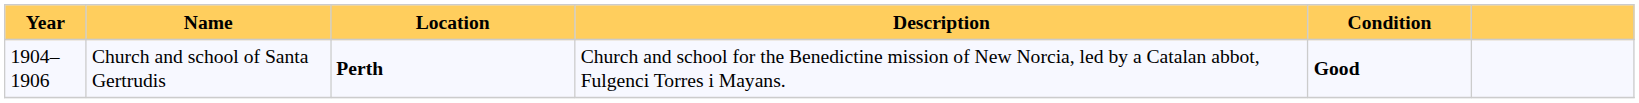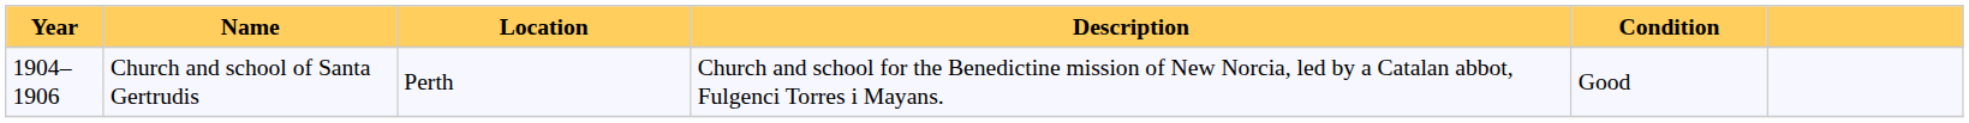Church and school of Santa Gertrudis | Location: bold -> normal
Church and school of Santa Gertrudis | Condition: bold -> normal
